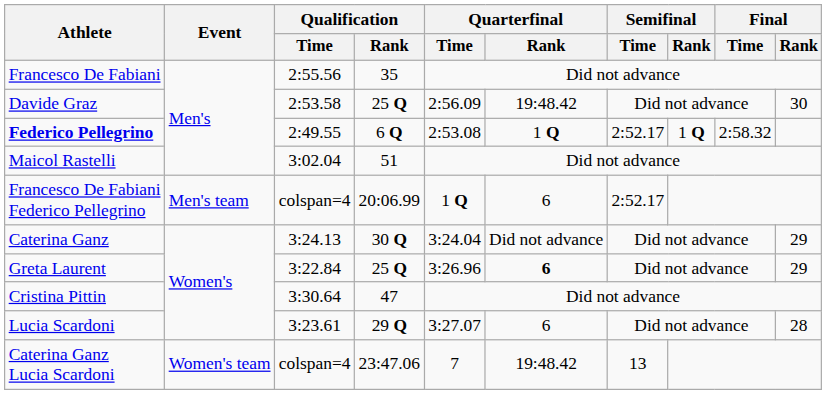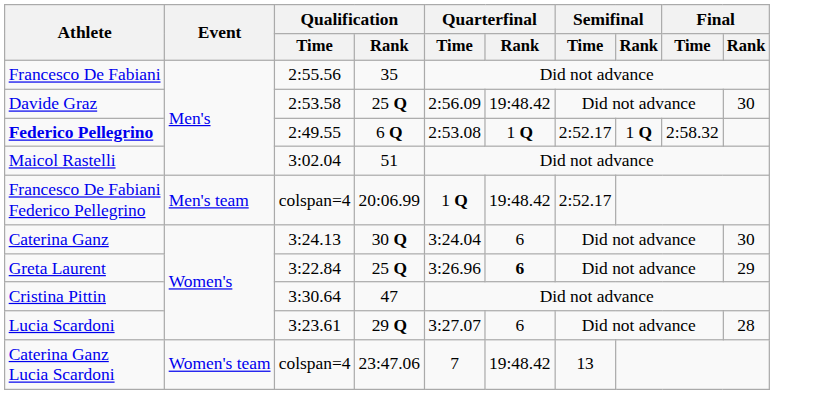Francesco De Fabiani Federico Pellegrino | Quarterfinal / Rank: 6 -> 19:48.42
Caterina Ganz | Quarterfinal / Rank: Did not advance -> 6
Caterina Ganz | Final / Rank: 29 -> 30
